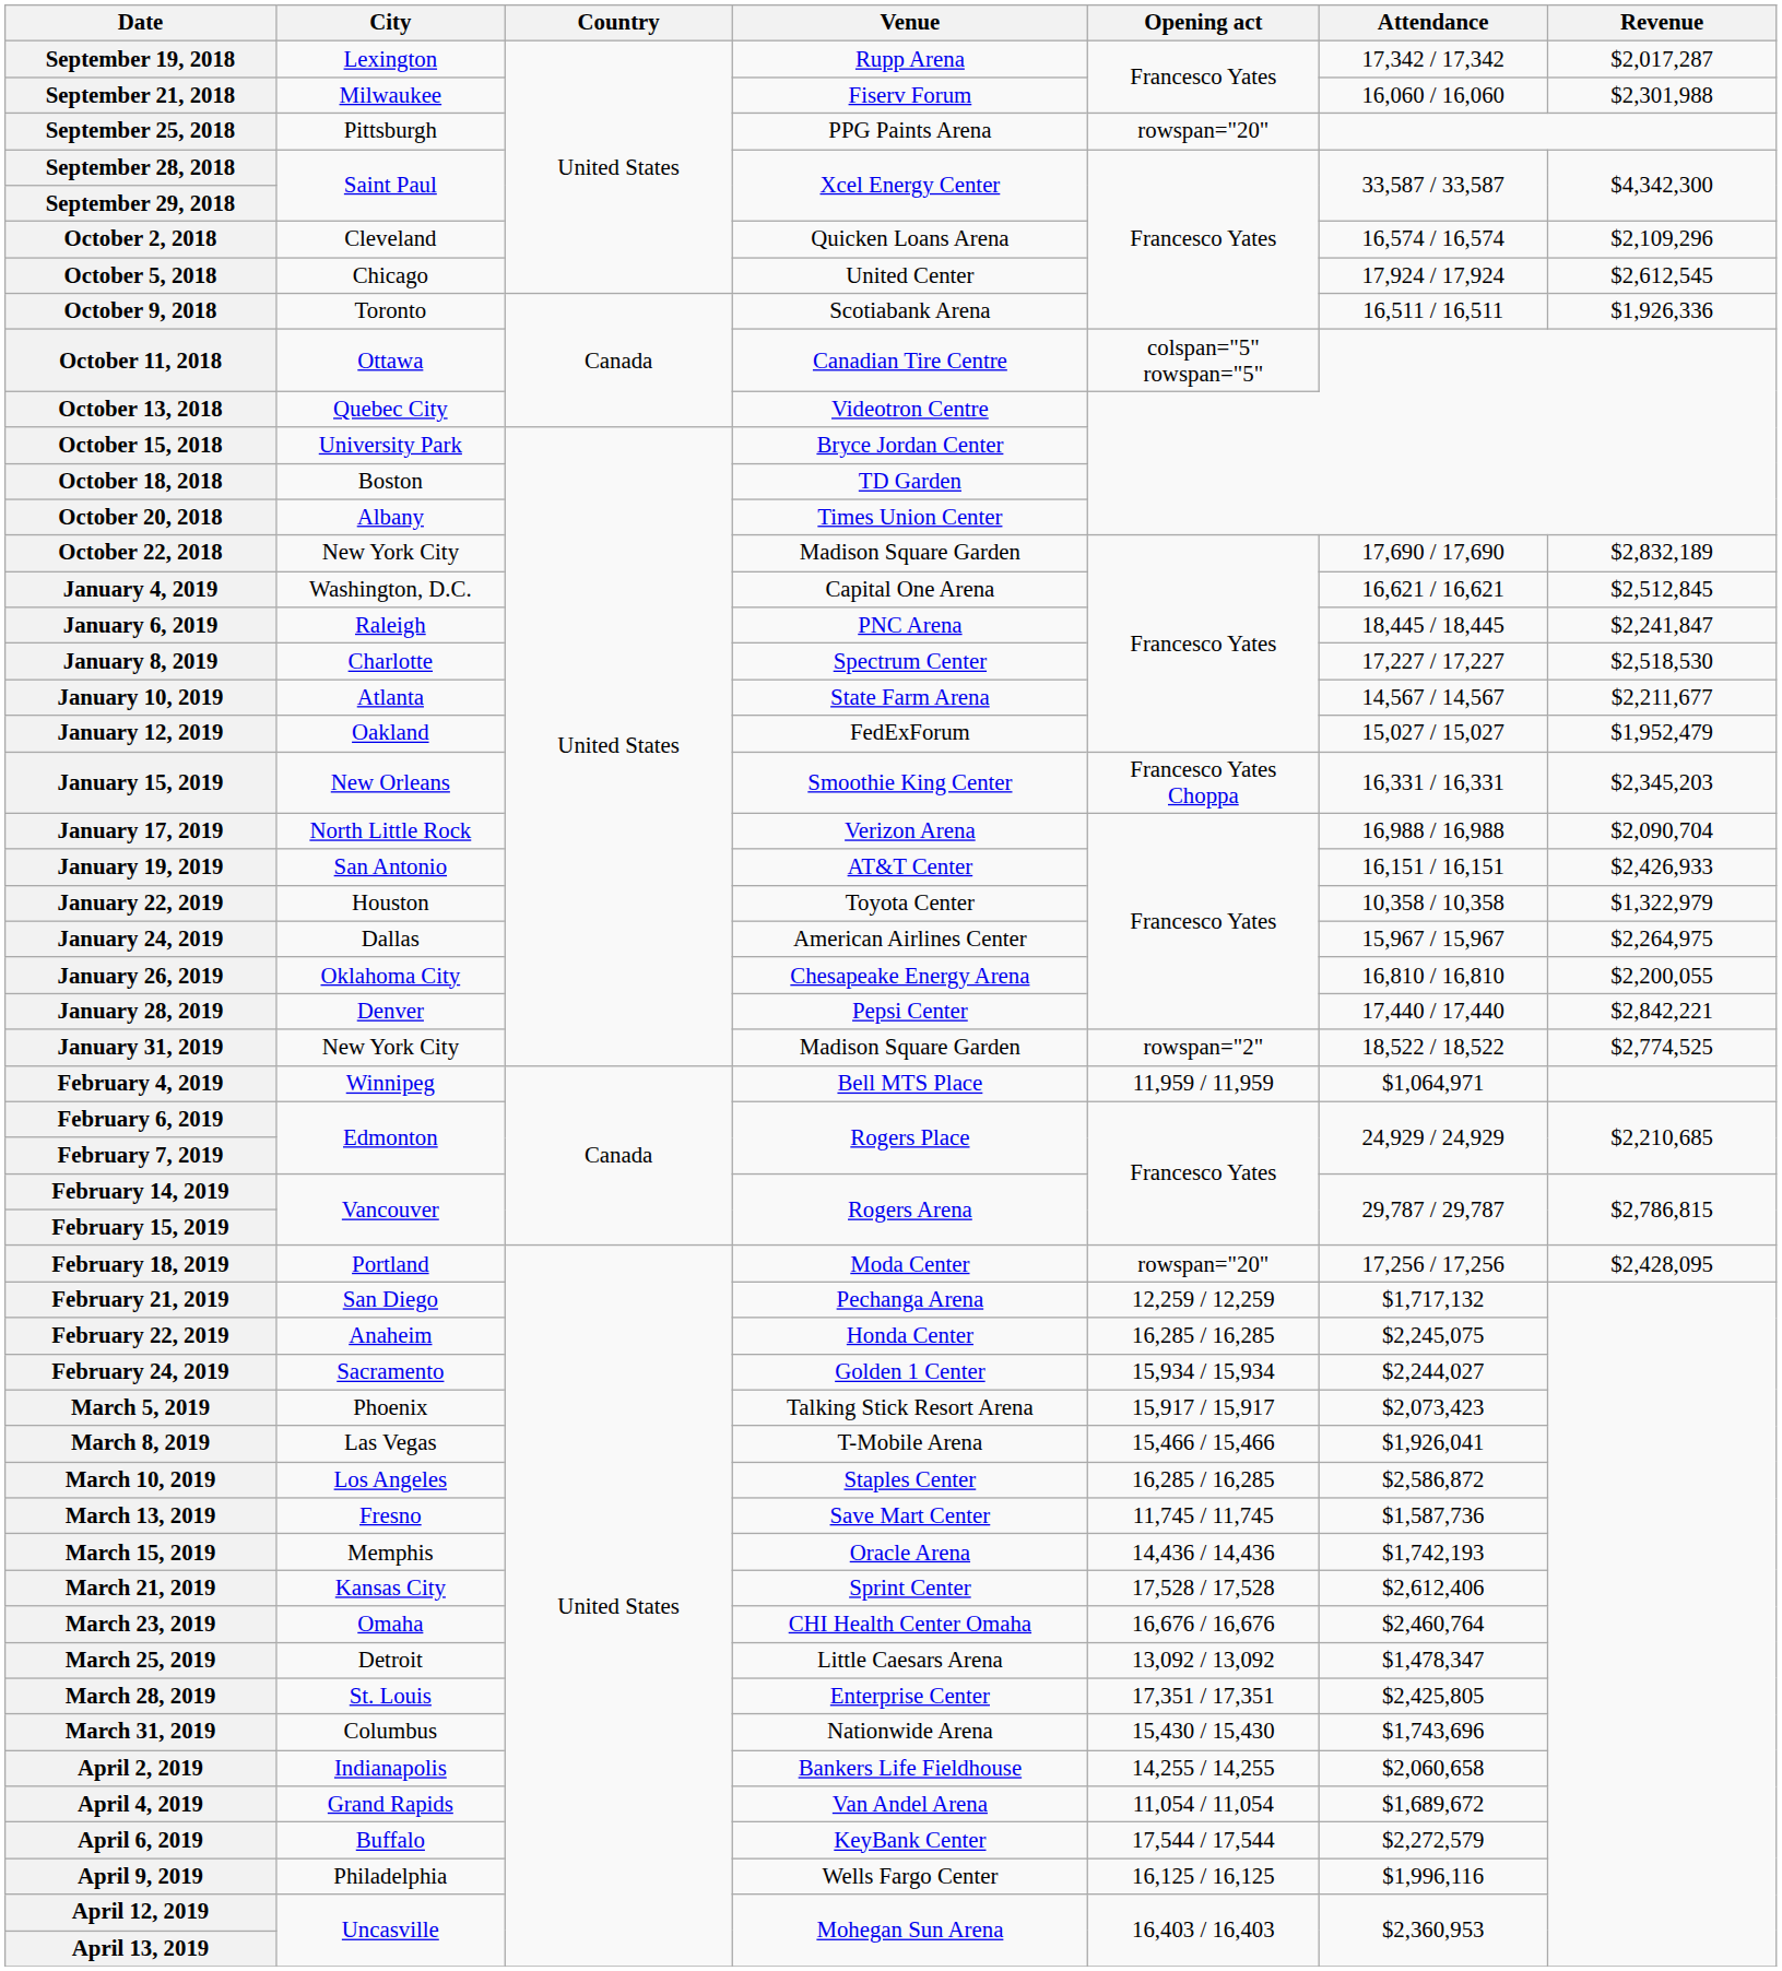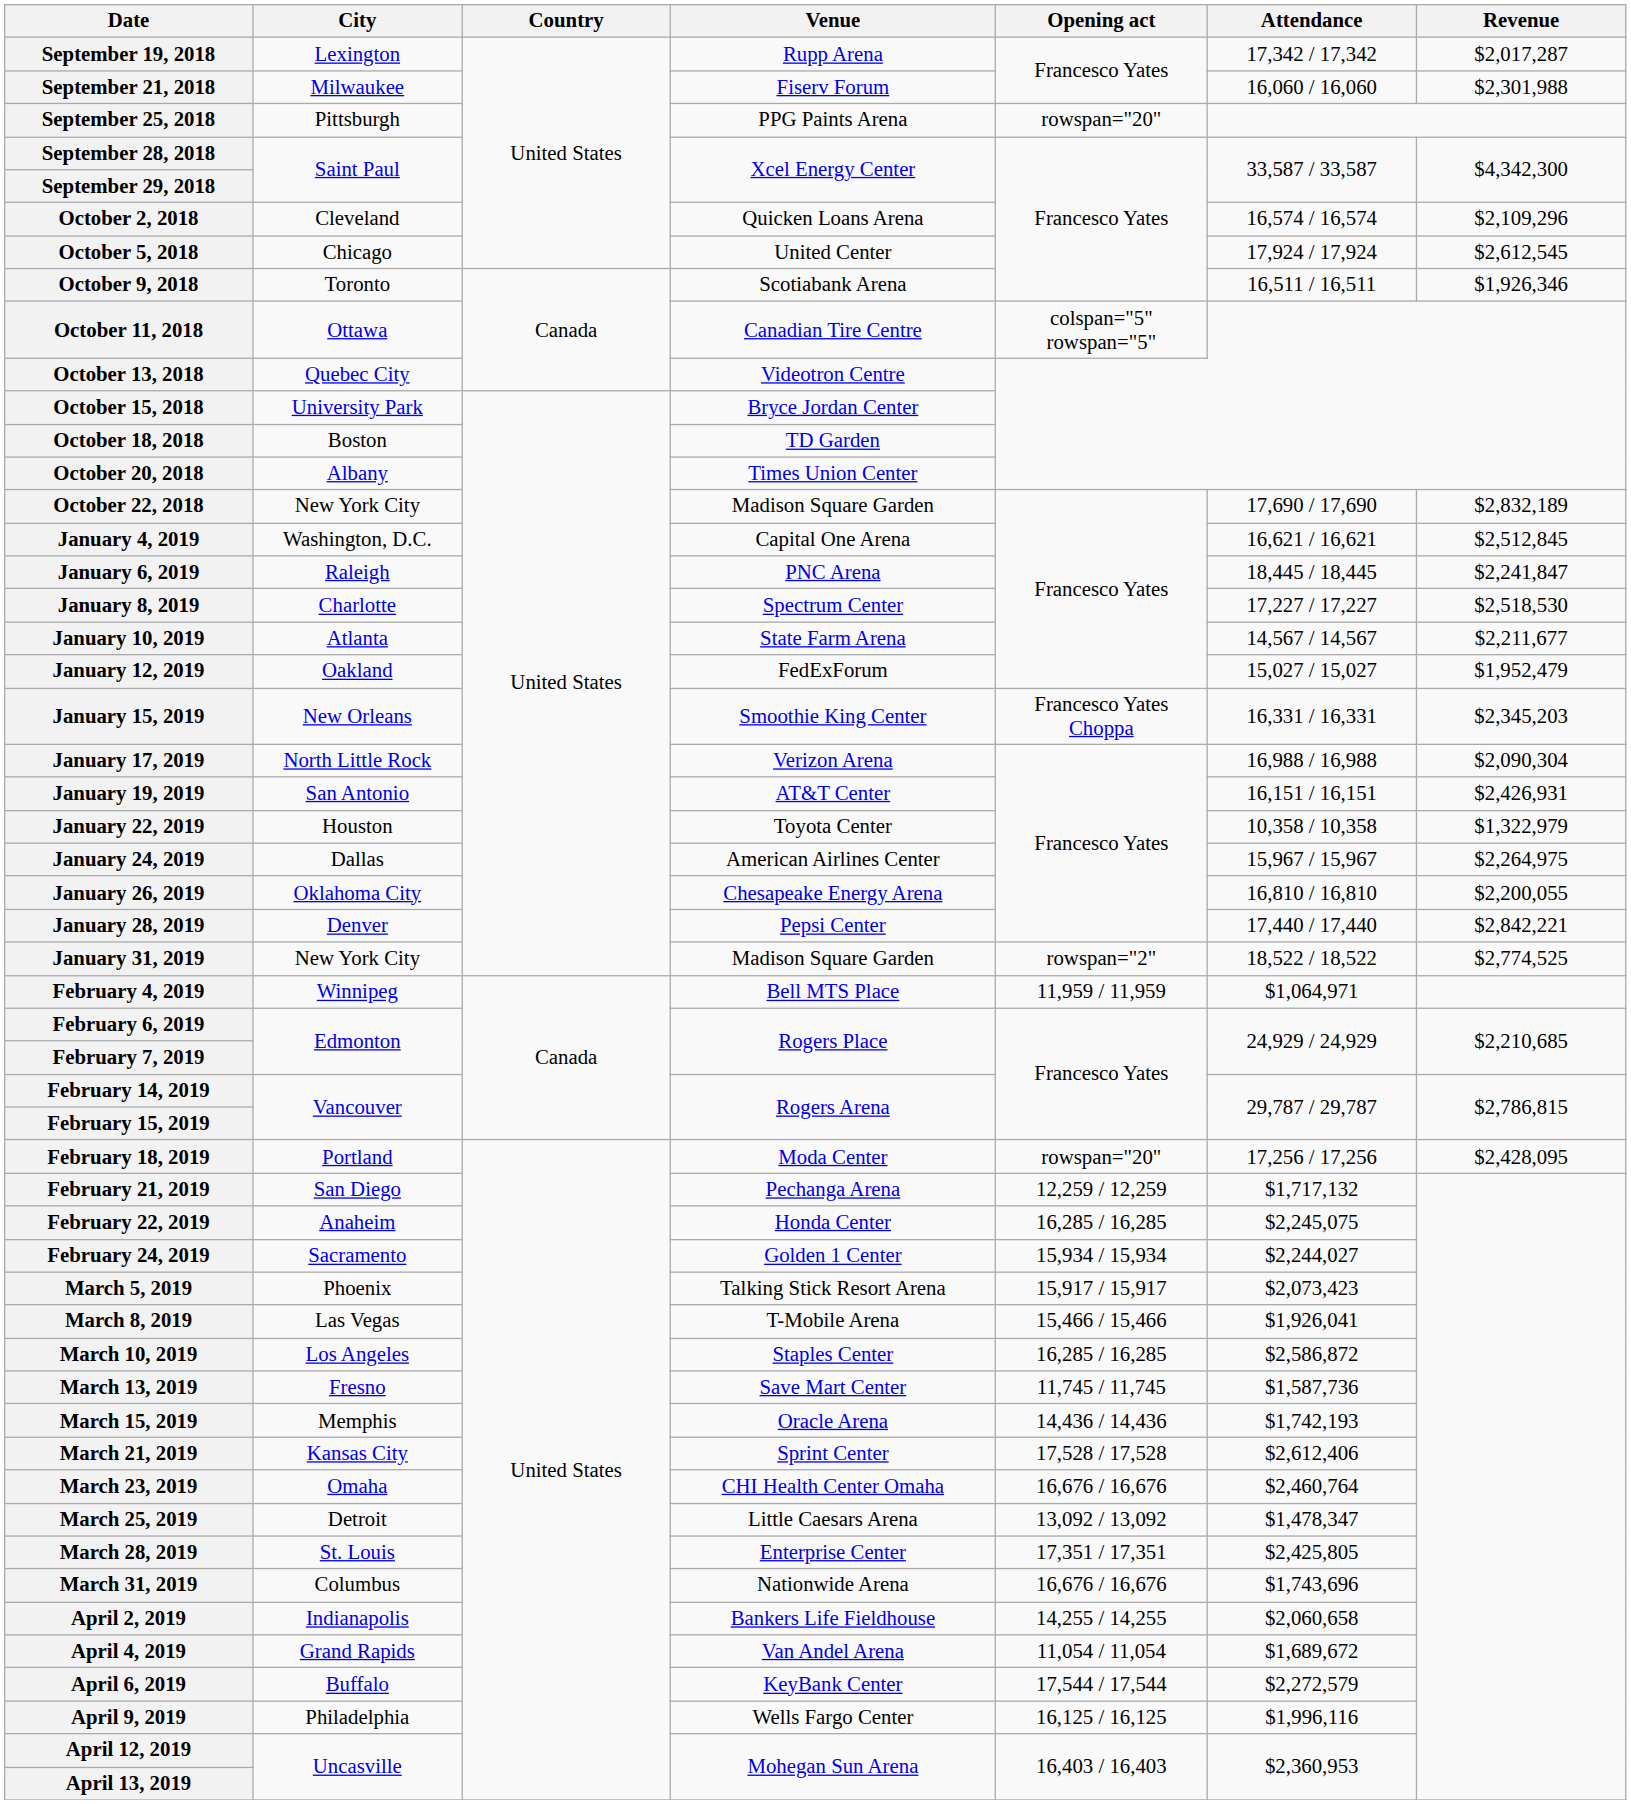October 9, 2018 | Revenue: $1,926,336 -> $1,926,346
January 17, 2019 | Revenue: $2,090,704 -> $2,090,304
January 19, 2019 | Revenue: $2,426,933 -> $2,426,931
March 31, 2019 | Opening act: 15,430 / 15,430 -> 16,676 / 16,676
